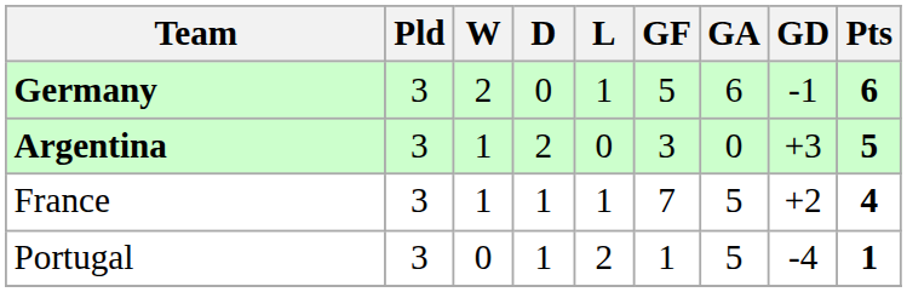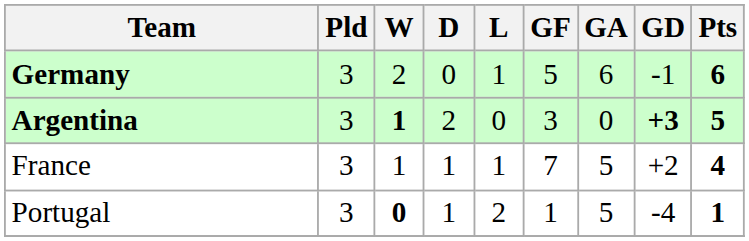Argentina | W: normal -> bold
Argentina | GD: normal -> bold
Portugal | W: normal -> bold
